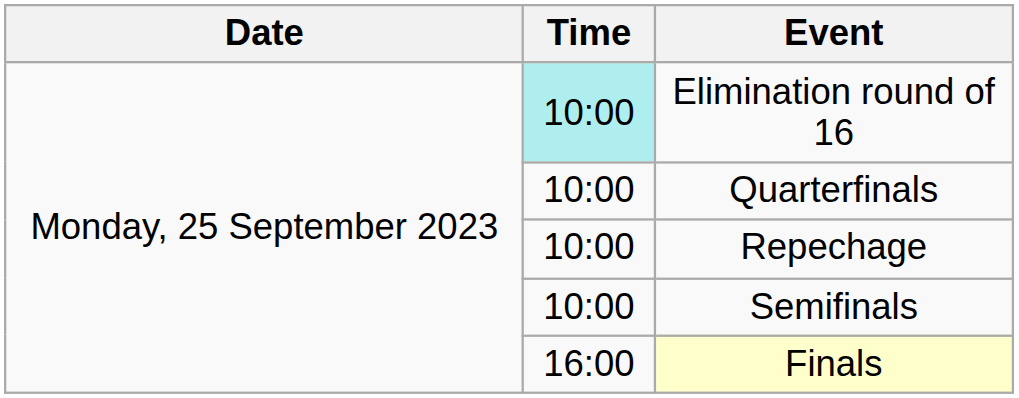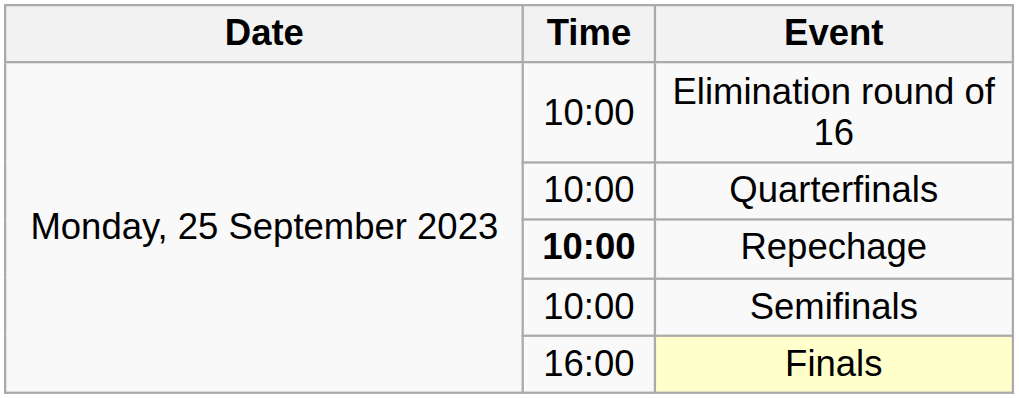Elimination round of 16 | Time: paleturquoise background -> no background
Repechage | Time: normal -> bold
